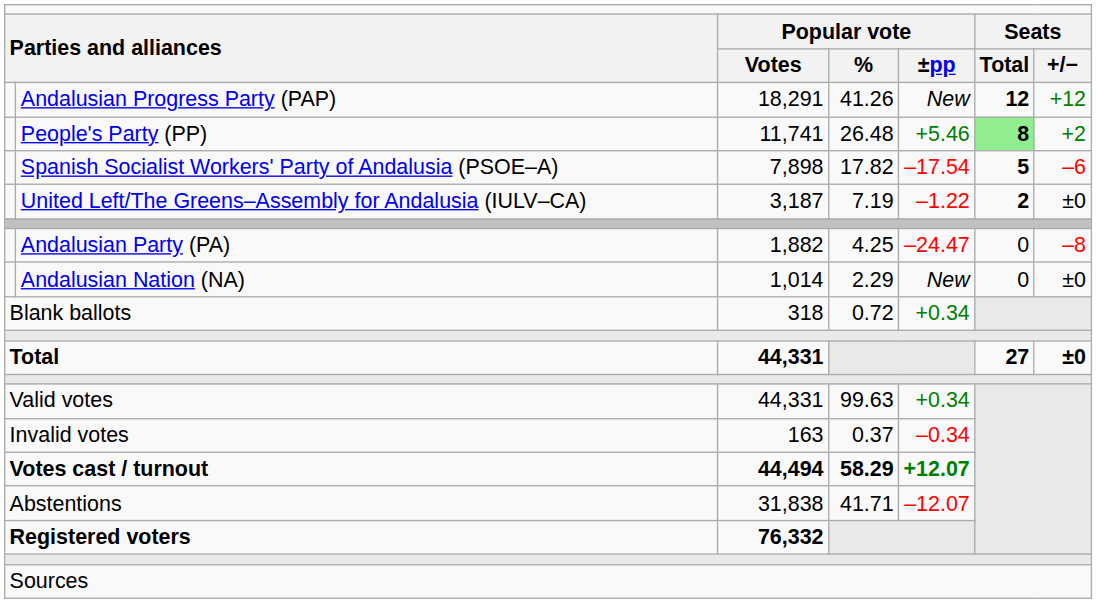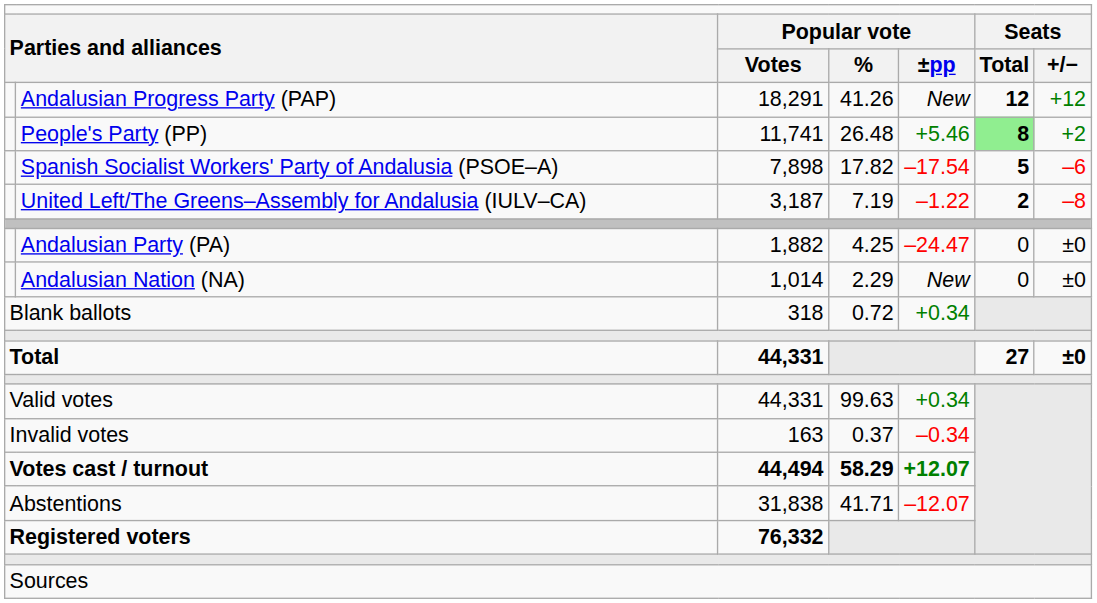United Left/The Greens–Assembly for Andalusia (IULV–CA) | column 7: ±0 -> –8
Andalusian Party (PA) | column 7: –8 -> ±0
